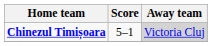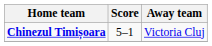Chinezul Timișoara | Away team: lightgrey background -> no background
